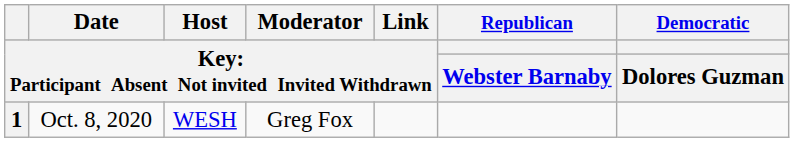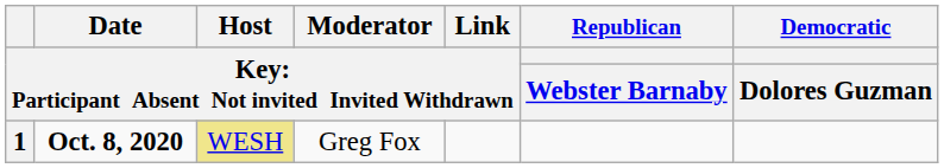1 | column 2: normal -> bold
1 | column 3: no background -> khaki background
